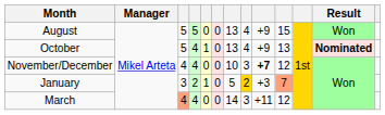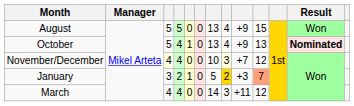November/December | column 3: no background -> lightyellow background
November/December | column 8: no background -> lightyellow background
November/December | column 9: bold -> normal
March | column 3: lightsalmon background -> no background
